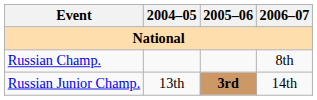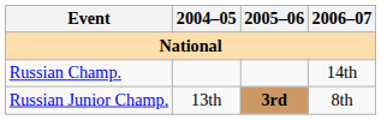Russian Champ. | 2006–07: 8th -> 14th
Russian Junior Champ. | 2006–07: 14th -> 8th
